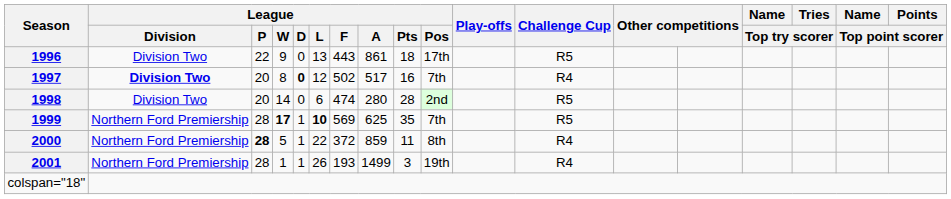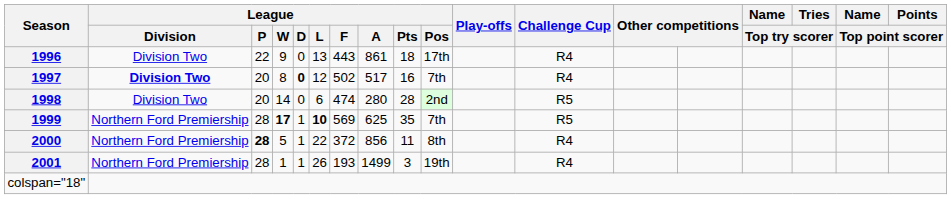1996 | Challenge Cup: R5 -> R4
2000 | League / A: 859 -> 856
